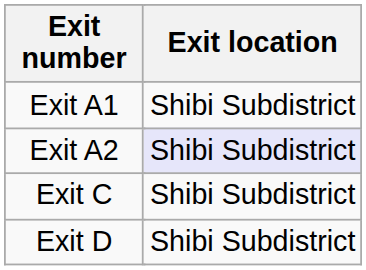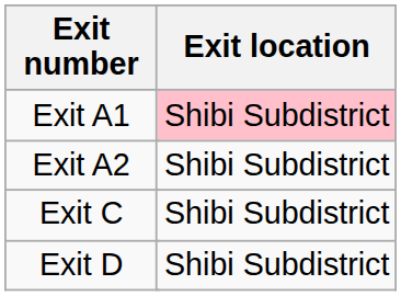Exit A1 | Exit location: no background -> pink background
Exit A2 | Exit location: lavender background -> no background
